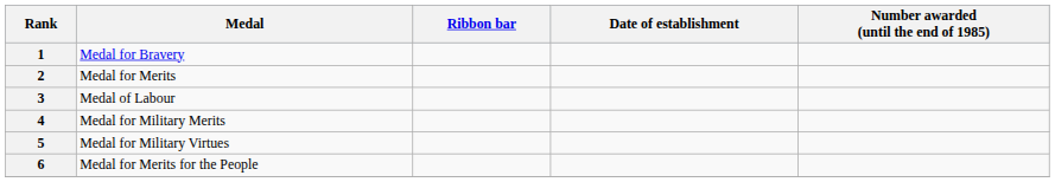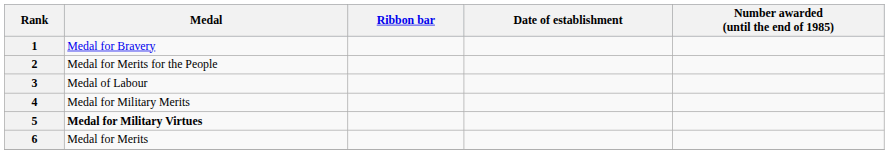2 | Medal: Medal for Merits -> Medal for Merits for the People
5 | Medal: normal -> bold
6 | Medal: Medal for Merits for the People -> Medal for Merits
